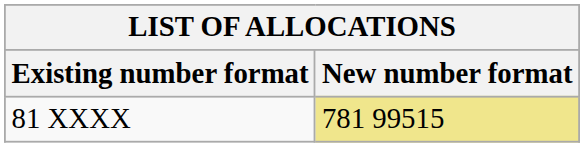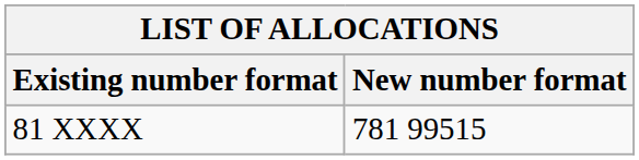81 XXXX | New number format: khaki background -> no background
